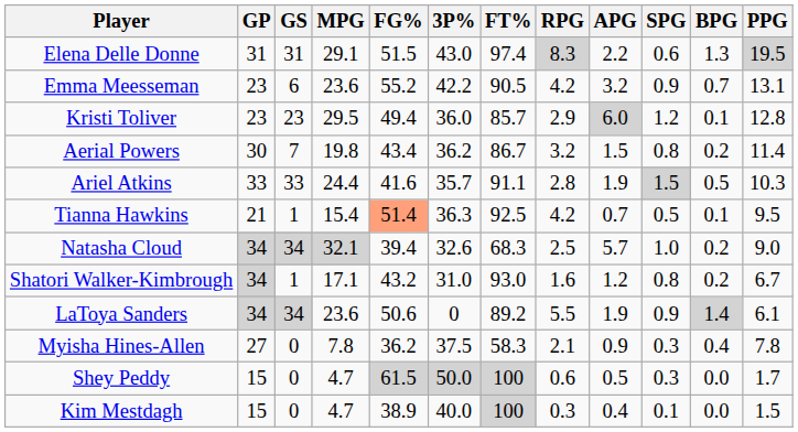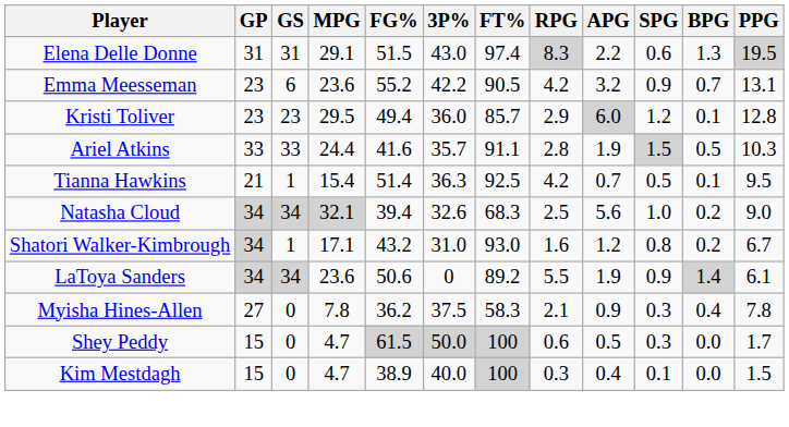- row: Aerial Powers | 30 | 7 | 19.8 | 43.4 | 36.2 | 86.7 | 3.2 | 1.5 | 0.8 | 0.2 | 11.4
Tianna Hawkins | FG%: lightsalmon background -> no background
Natasha Cloud | APG: 5.7 -> 5.6
